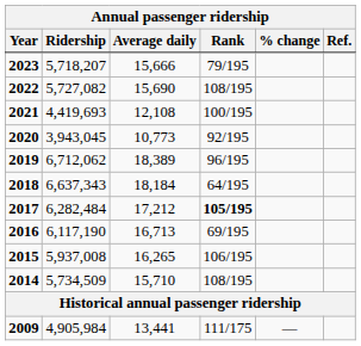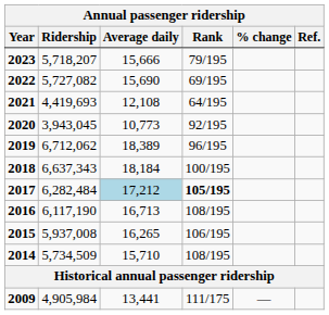2022 | Rank: 108/195 -> 69/195
2021 | Rank: 100/195 -> 64/195
2018 | Rank: 64/195 -> 100/195
2017 | Average daily: no background -> lightblue background
2016 | Rank: 69/195 -> 108/195
